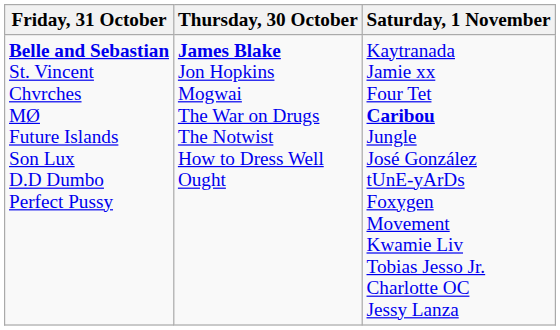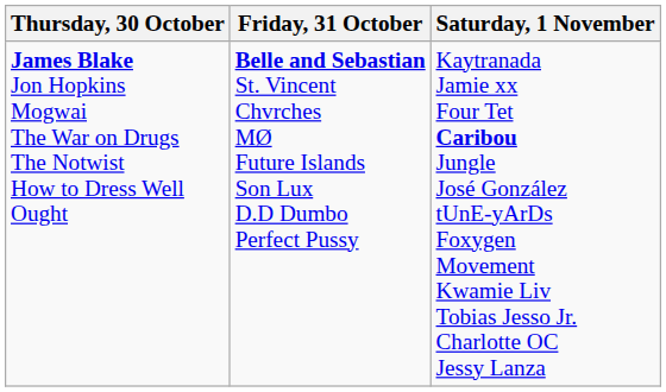columns swapped: Thursday, 30 October <-> Friday, 31 October
